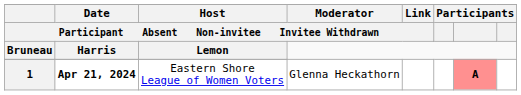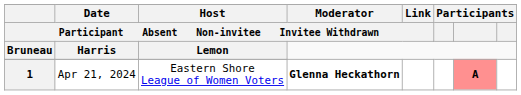1 | Date / Participant Absent Non-invitee Invitee Withdrawn: bold -> normal
1 | Moderator / Participant Absent Non-invitee Invitee Withdrawn: normal -> bold
